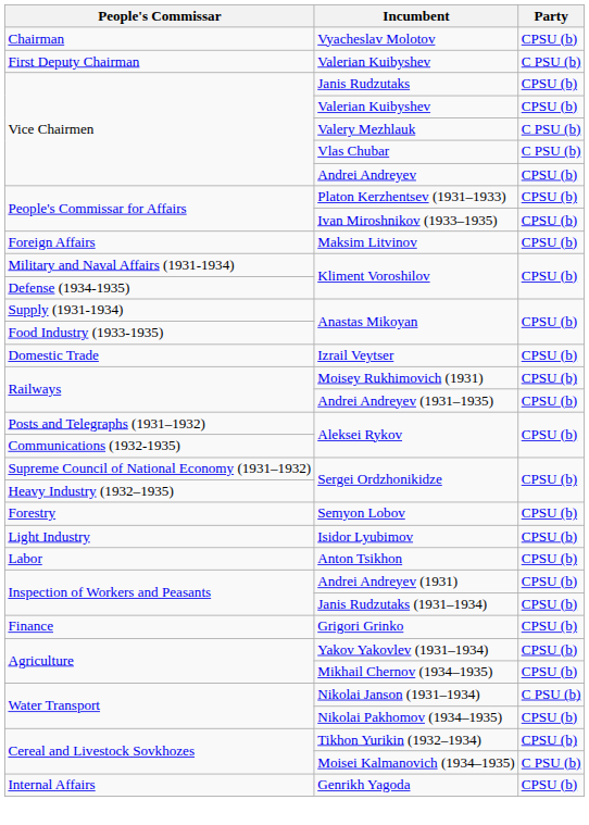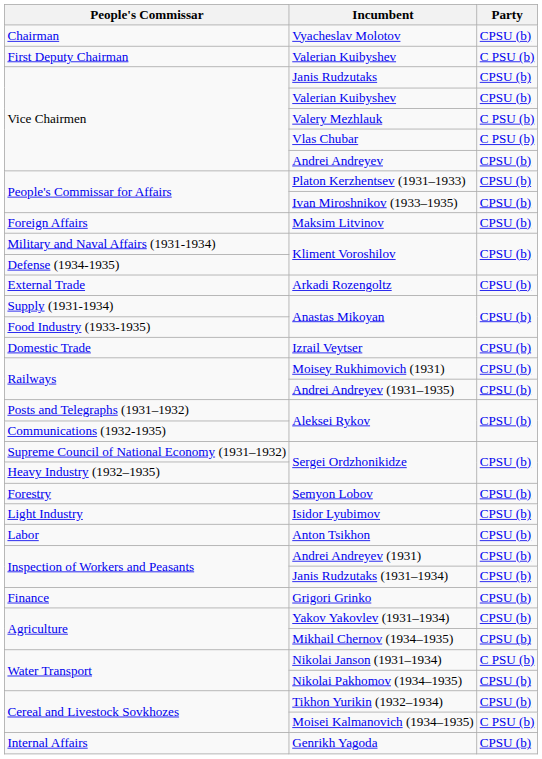+ row: External Trade | Arkadi Rozengoltz | CPSU (b)
